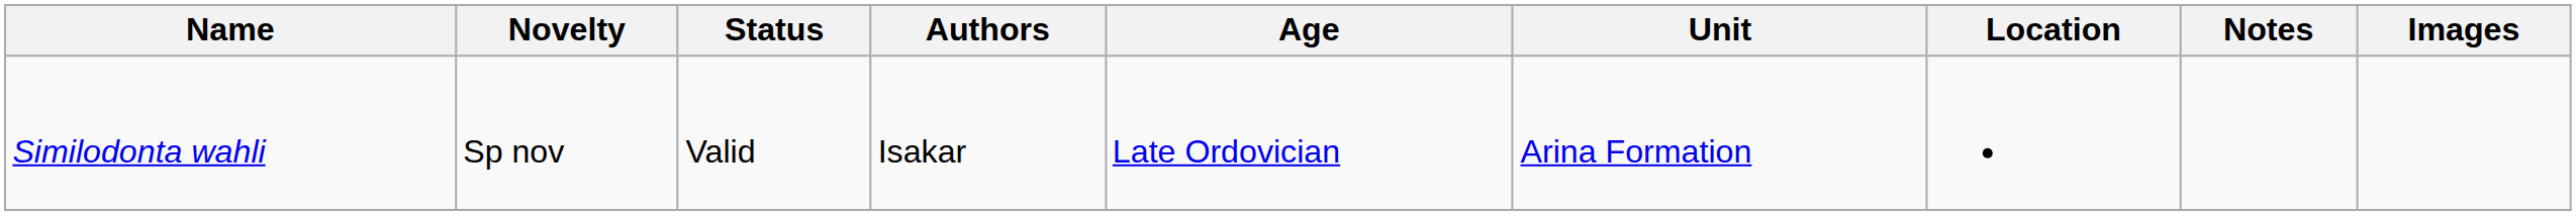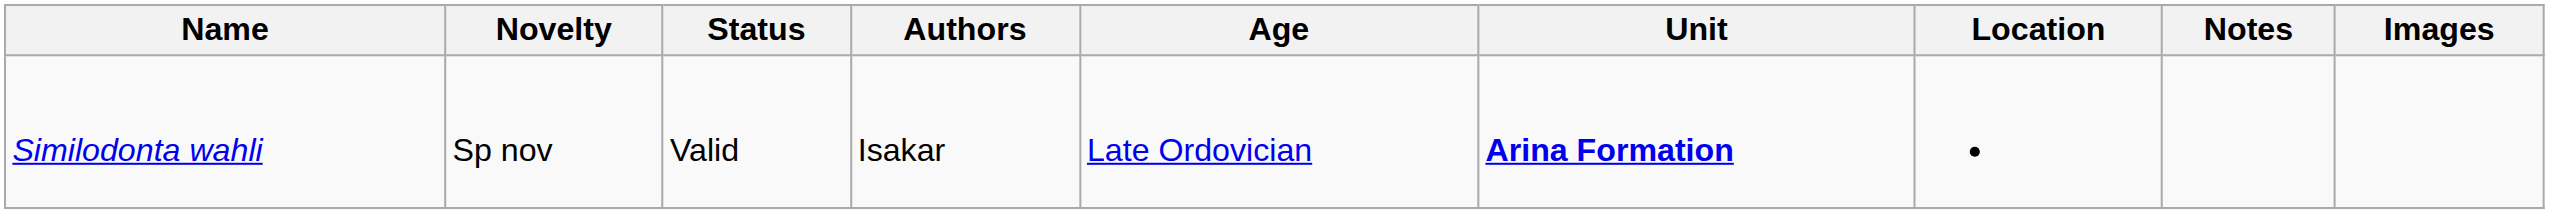Similodonta wahli | Unit: normal -> bold
